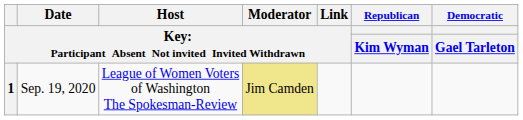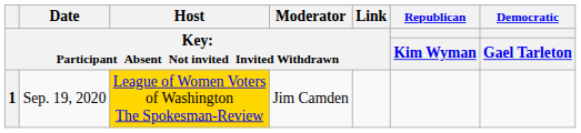1 | column 3: no background -> gold background
1 | column 4: khaki background -> no background
